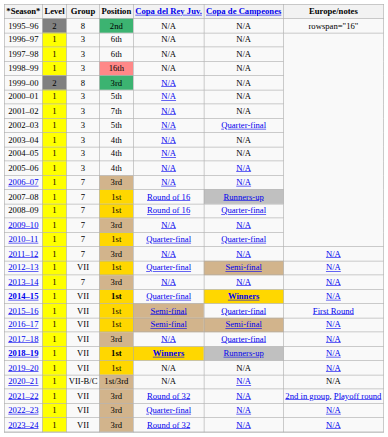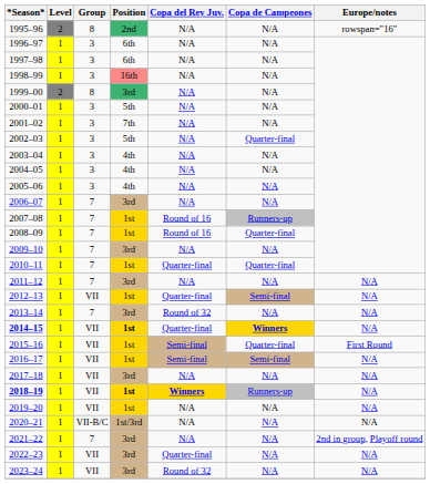2013–14 | Copa del Rey Juv.: N/A -> Round of 32
2017–18 | Copa de Campeones: Quarter-final -> N/A
2021–22 | Group: VII -> 7
2021–22 | Copa del Rey Juv.: Round of 32 -> N/A
